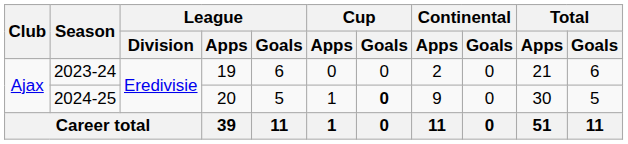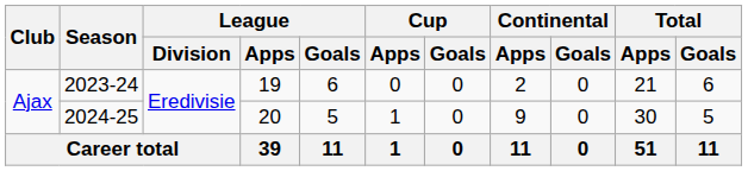2024-25 | Cup / Goals: bold -> normal
